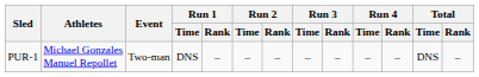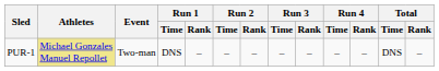PUR-1 | Athletes: no background -> khaki background
